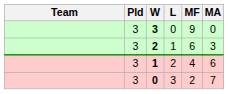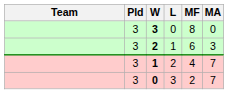row 2 | MF: 9 -> 8
row 4 | MA: 6 -> 7
